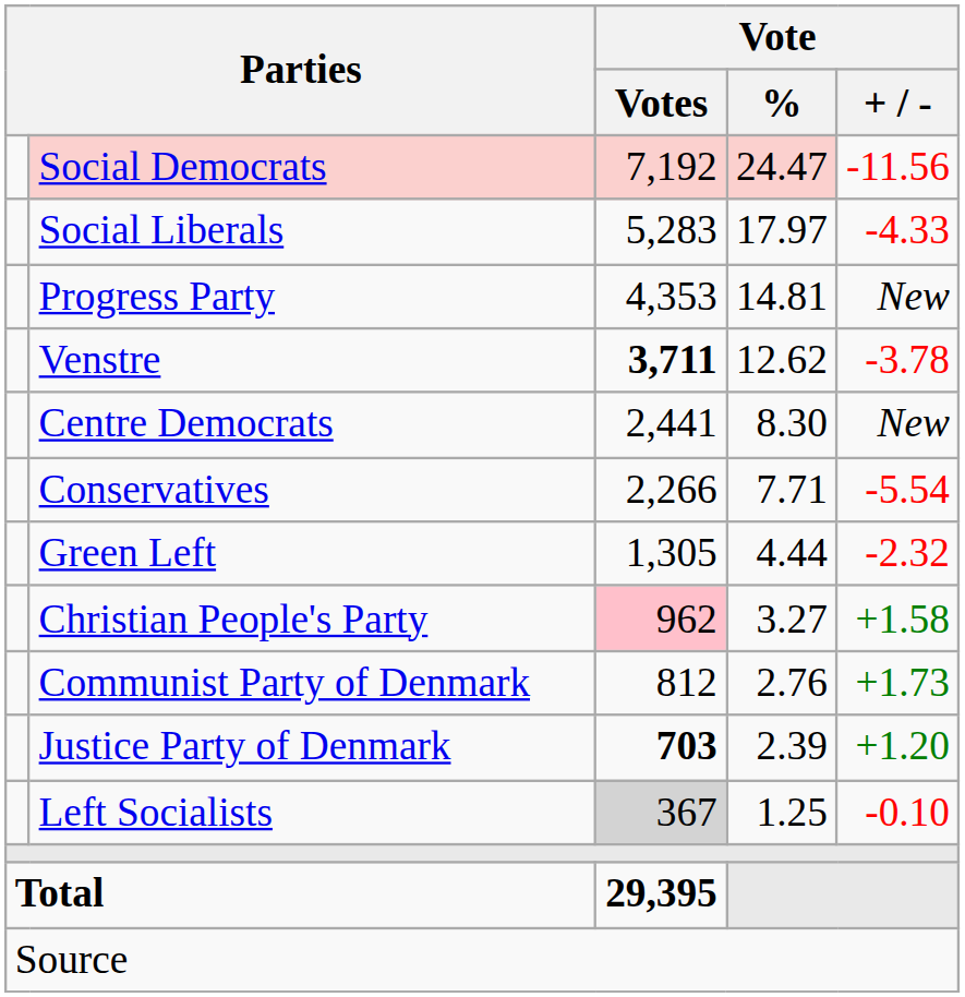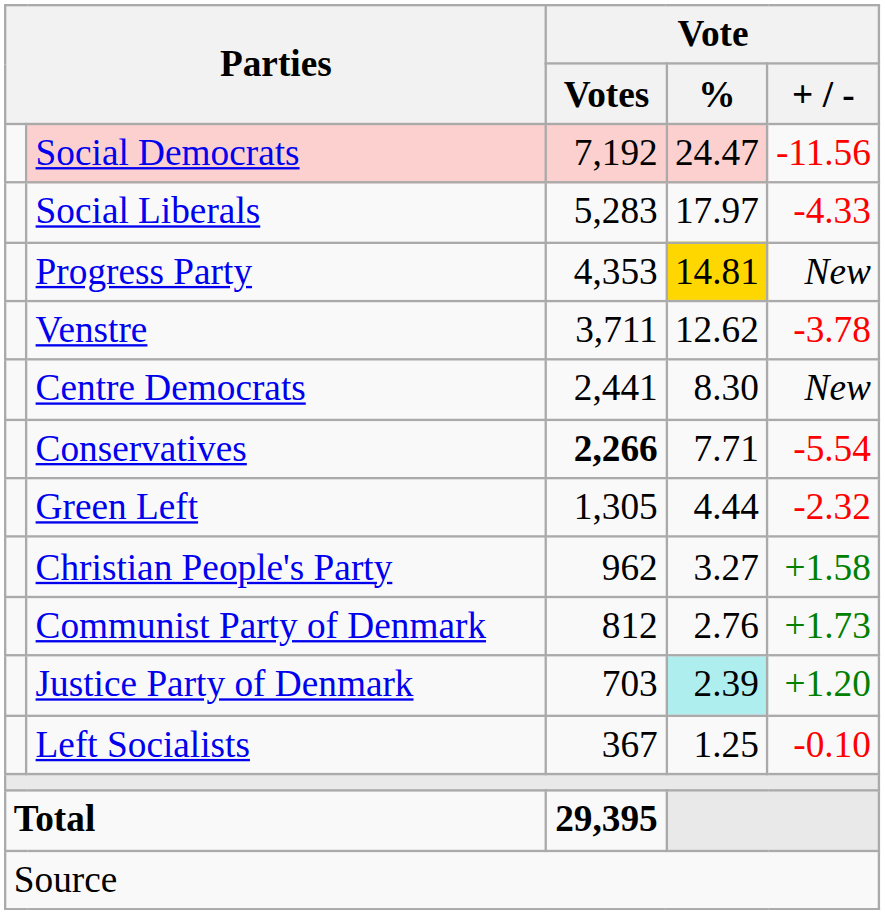Progress Party | Vote / %: no background -> gold background
Venstre | Vote / Votes: bold -> normal
Conservatives | Vote / Votes: normal -> bold
Christian People's Party | Vote / Votes: pink background -> no background
Justice Party of Denmark | Vote / Votes: bold -> normal
Justice Party of Denmark | Vote / %: no background -> paleturquoise background
Left Socialists | Vote / Votes: lightgrey background -> no background
